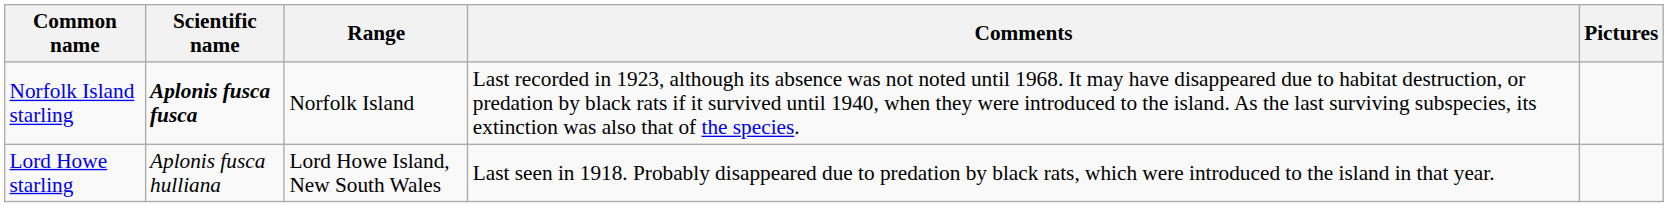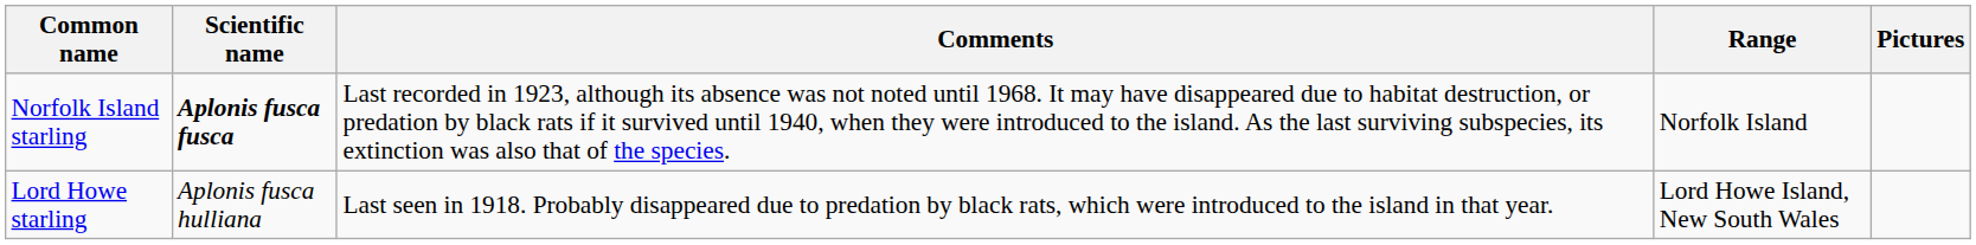columns swapped: Range <-> Comments
